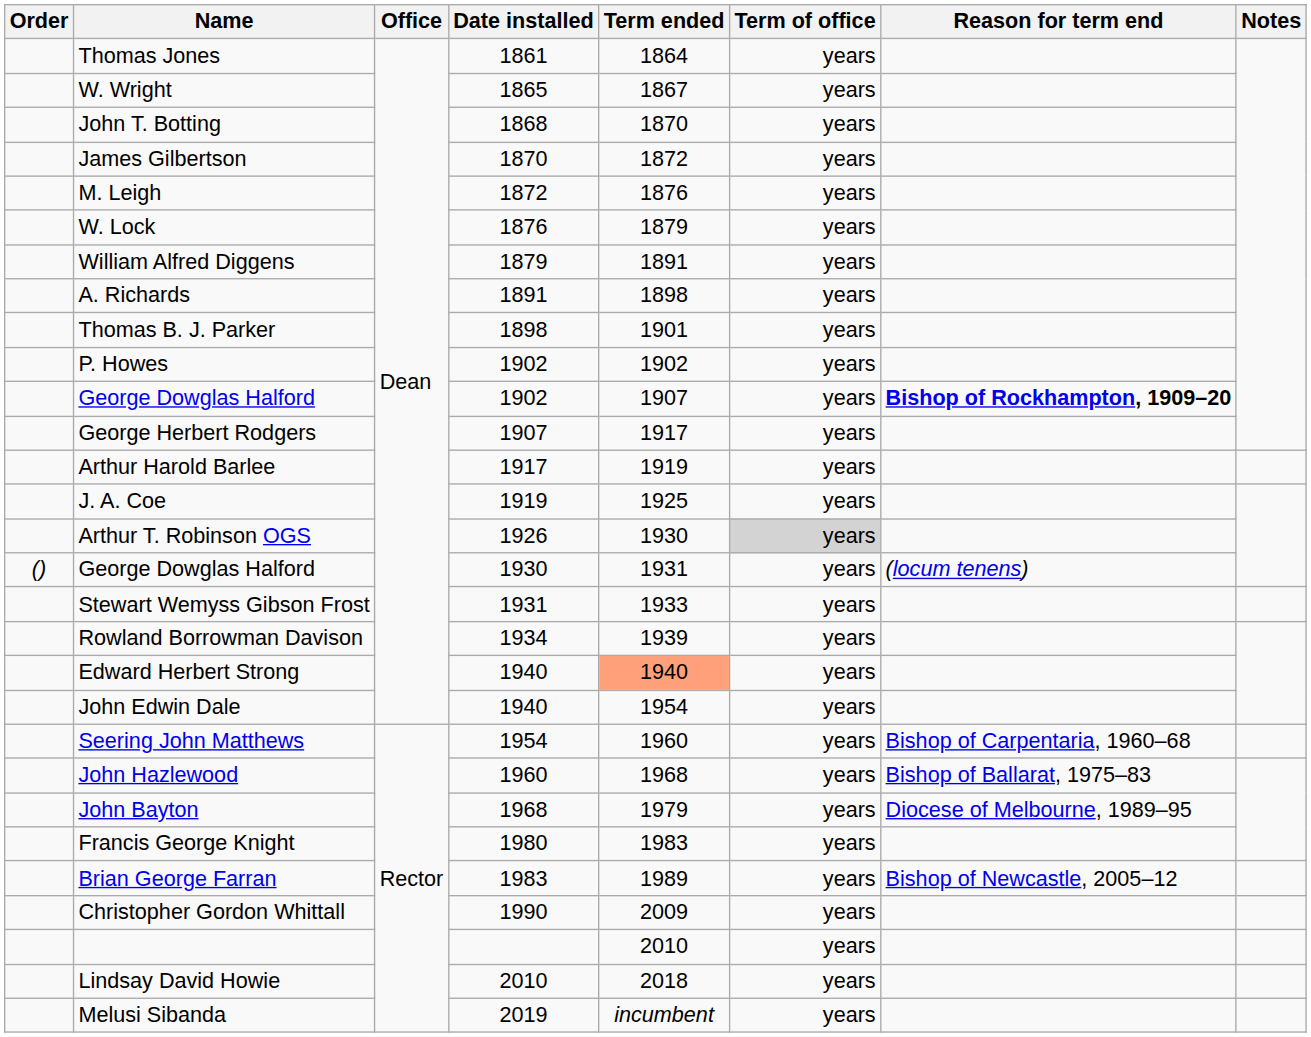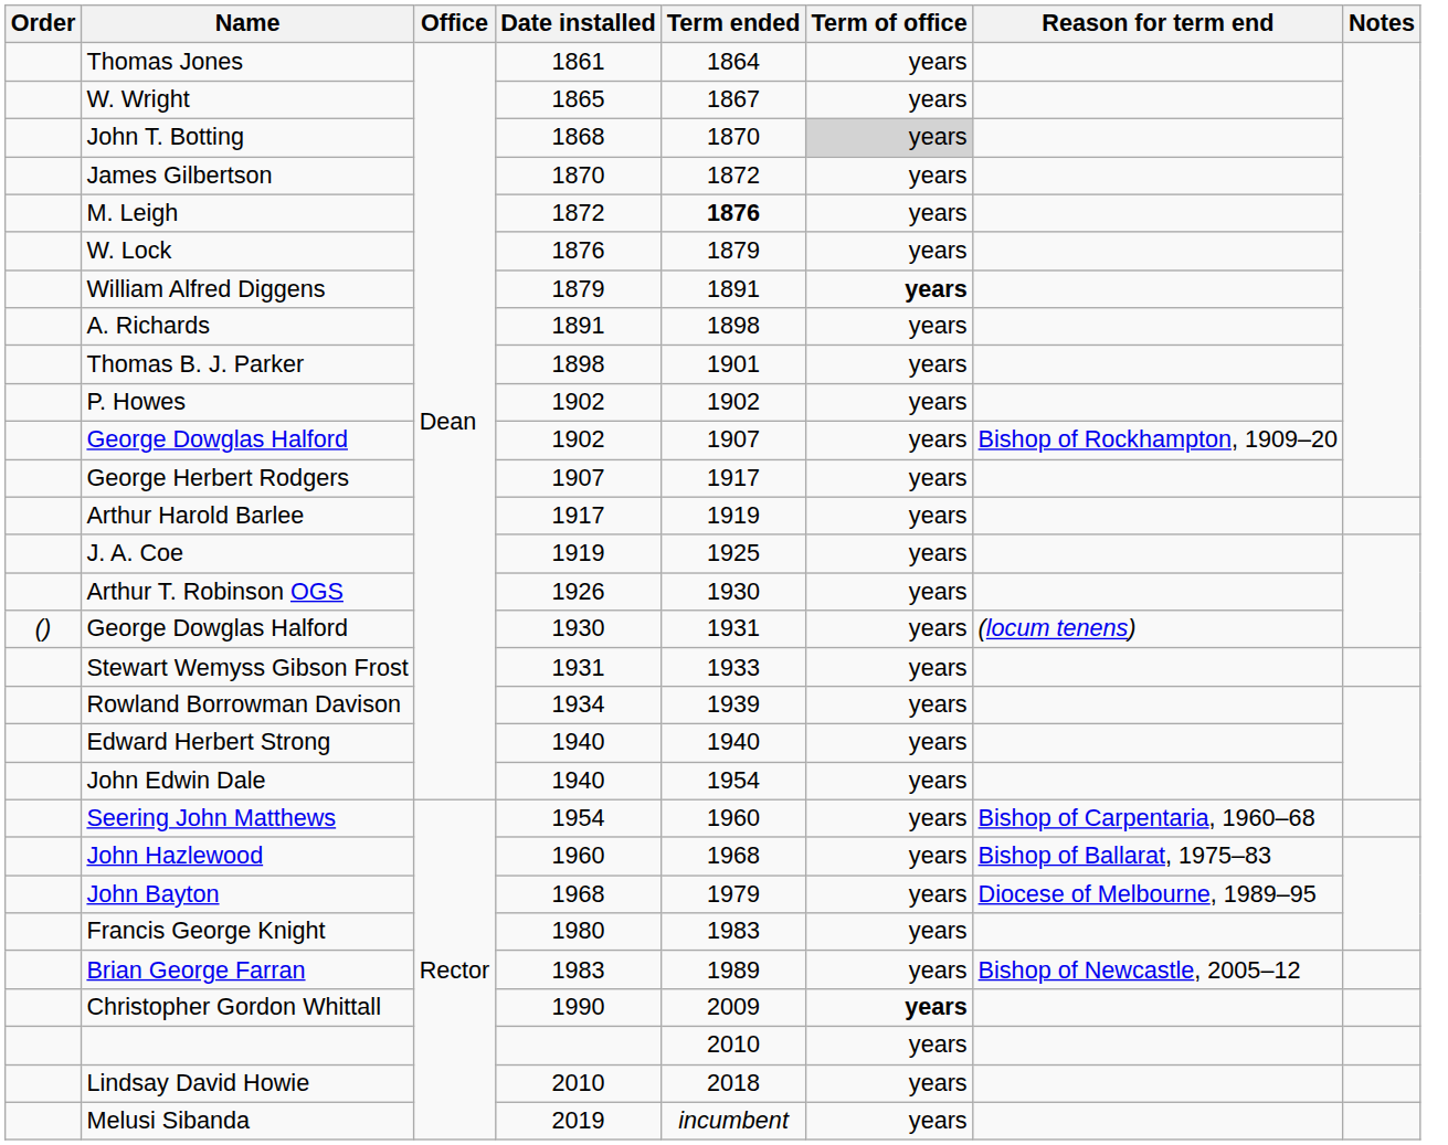John T. Botting | Term of office: no background -> lightgrey background
M. Leigh | Term ended: normal -> bold
William Alfred Diggens | Term of office: normal -> bold
George Dowglas Halford / 1902 | Reason for term end: bold -> normal
Arthur T. Robinson OGS | Term of office: lightgrey background -> no background
Edward Herbert Strong | Term ended: lightsalmon background -> no background
Christopher Gordon Whittall | Term of office: normal -> bold
